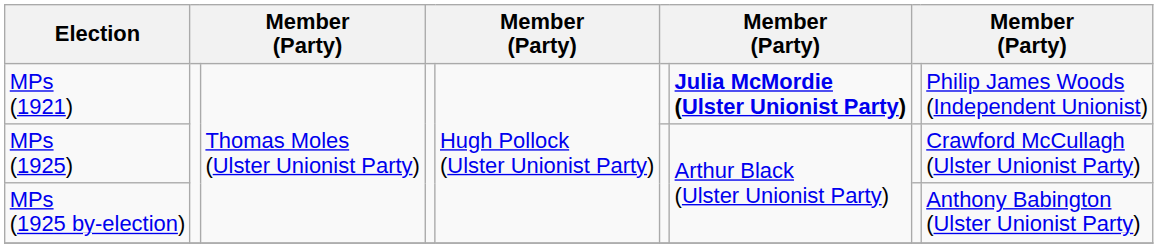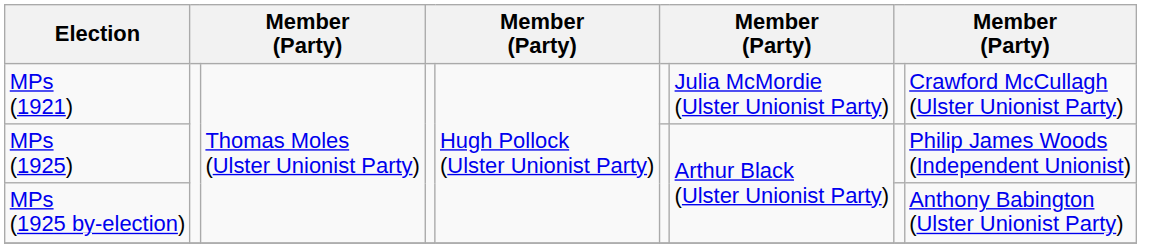MPs (1921) | column 7: bold -> normal
MPs (1921) | column 9: Philip James Woods (Independent Unionist) -> Crawford McCullagh (Ulster Unionist Party)
MPs (1925) | column 9: Crawford McCullagh (Ulster Unionist Party) -> Philip James Woods (Independent Unionist)
